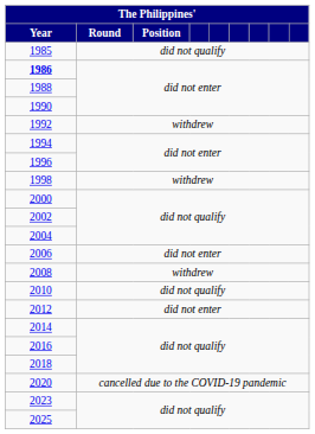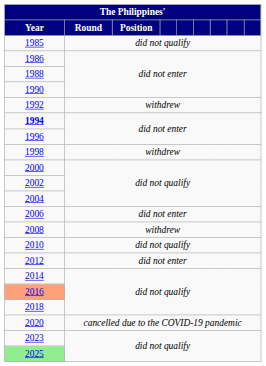1986 | Year: bold -> normal
1994 | Year: normal -> bold
2016 | Year: no background -> lightsalmon background
2025 | Year: no background -> lightgreen background
